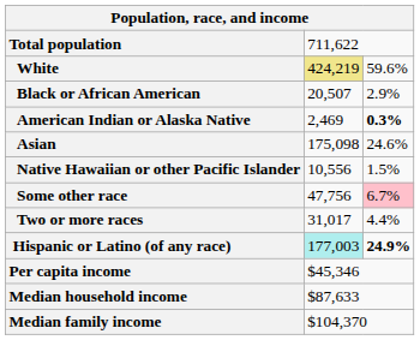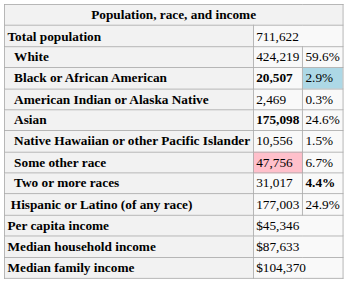White | column 2: khaki background -> no background
Black or African American | column 2: normal -> bold
Black or African American | column 3: no background -> lightblue background
American Indian or Alaska Native | column 3: bold -> normal
Asian | column 2: normal -> bold
Some other race | column 2: no background -> pink background
Some other race | column 3: pink background -> no background
Two or more races | column 3: normal -> bold
Hispanic or Latino (of any race) | column 2: paleturquoise background -> no background
Hispanic or Latino (of any race) | column 3: bold -> normal
